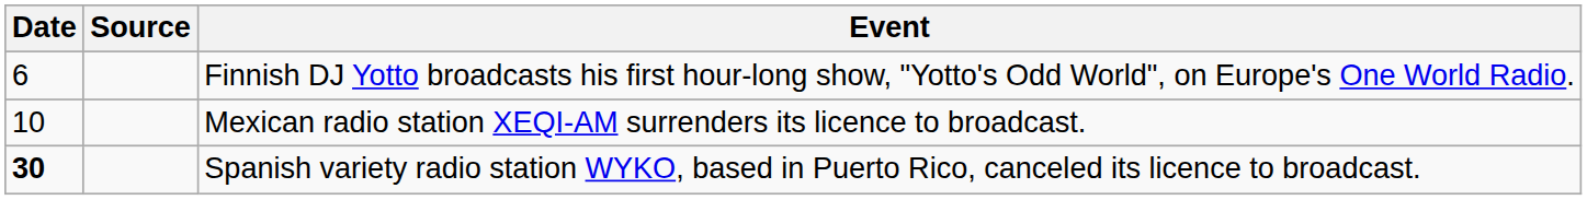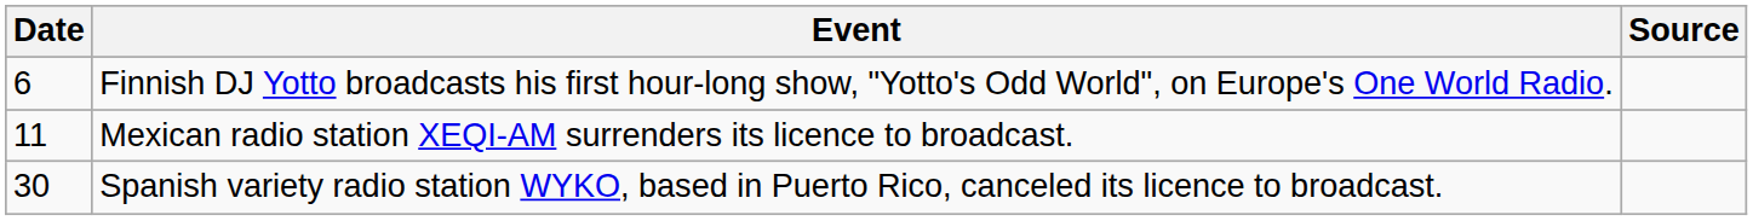columns swapped: Event <-> Source
row 3 | Date: 10 -> 11
row 4 | Date: bold -> normal
